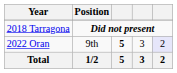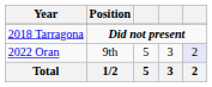2022 Oran | column 3: bold -> normal
